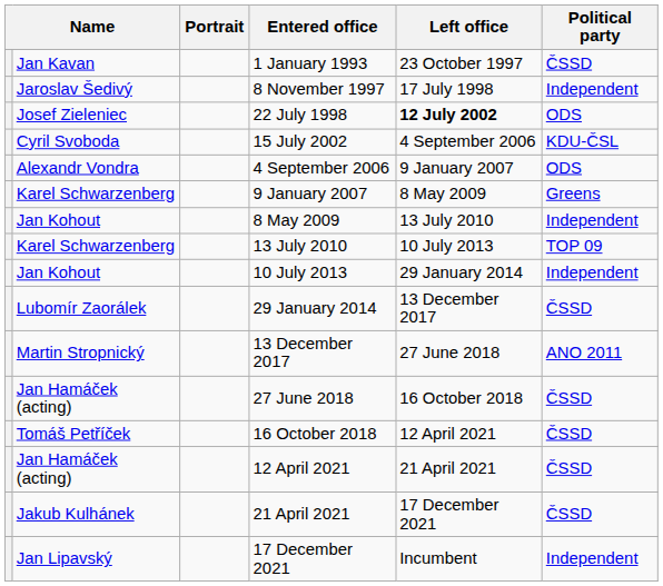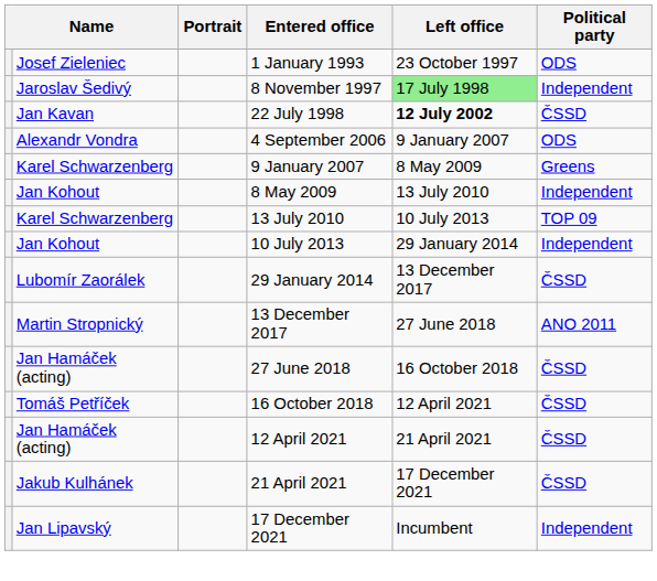1 January 1993 | column 2: Jan Kavan -> Josef Zieleniec
1 January 1993 | Political party: ČSSD -> ODS
8 November 1997 | Left office: no background -> lightgreen background
22 July 1998 | column 2: Josef Zieleniec -> Jan Kavan
22 July 1998 | Political party: ODS -> ČSSD
- row: Cyril Svoboda | 15 July 2002 | 4 September 2006 | KDU-ČSL
